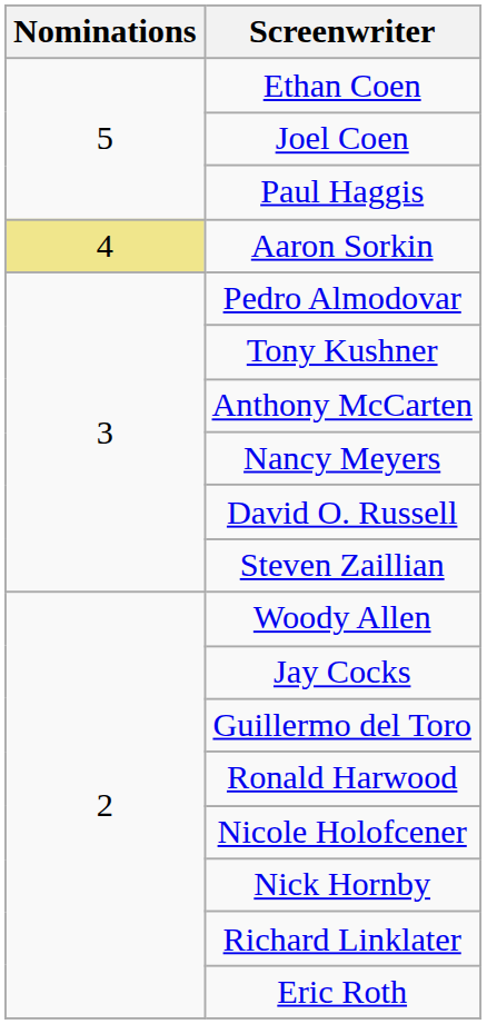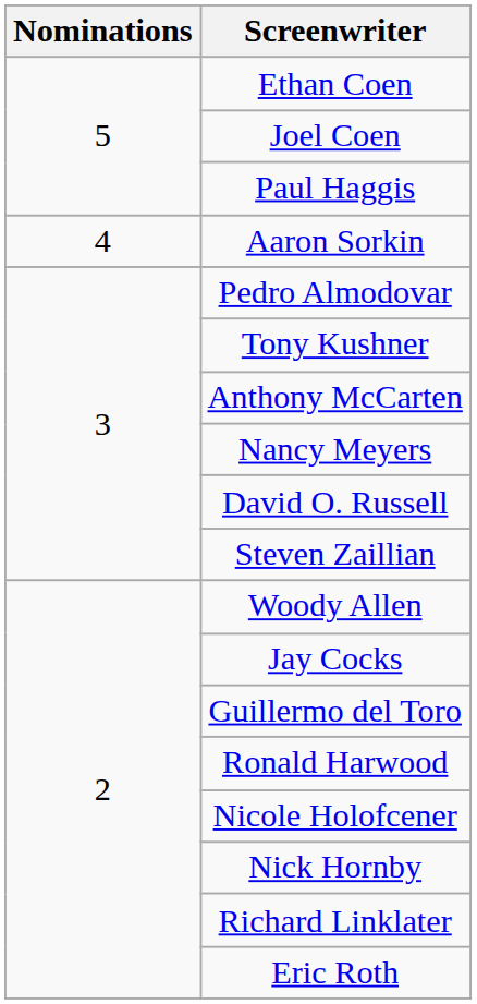Aaron Sorkin | Nominations: khaki background -> no background
